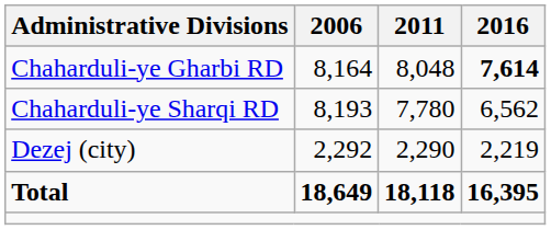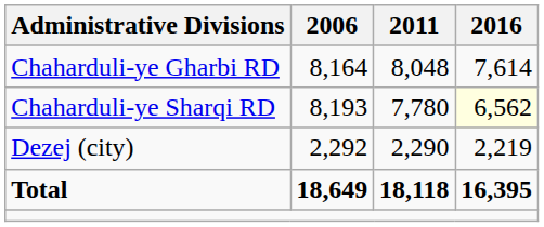Chaharduli-ye Gharbi RD | 2016: bold -> normal
Chaharduli-ye Sharqi RD | 2016: no background -> lightyellow background
